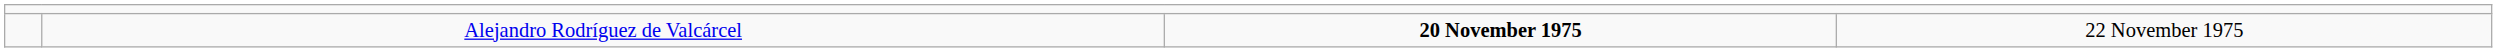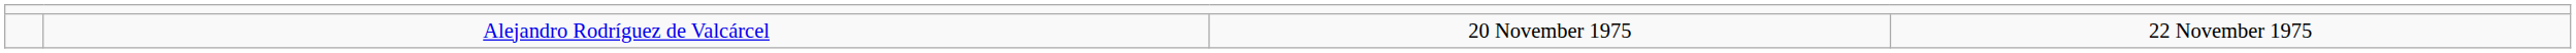Alejandro Rodríguez de Valcárcel | column 3: bold -> normal
